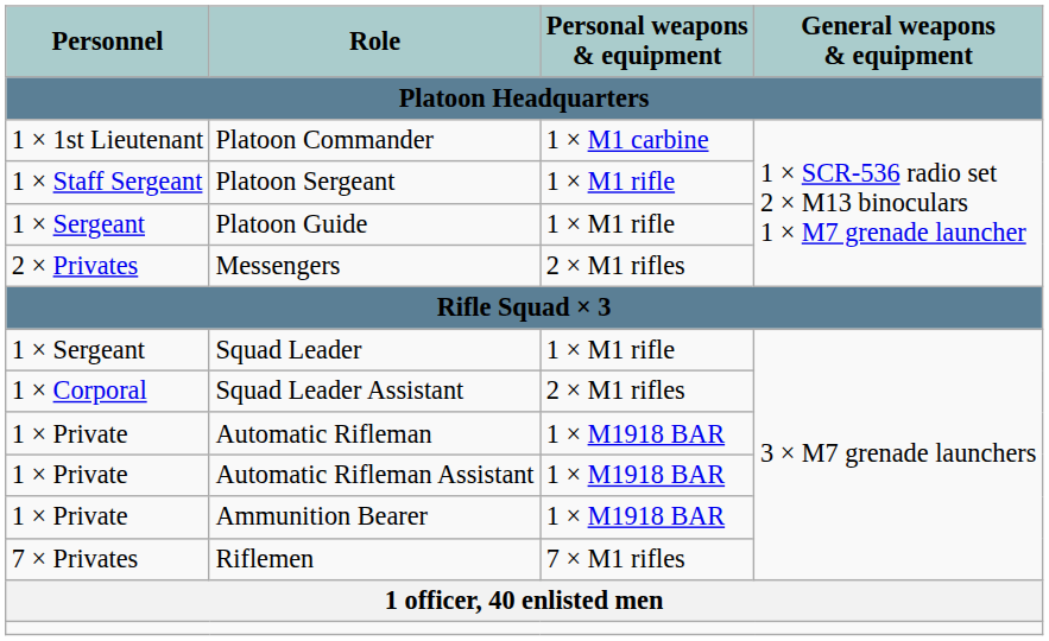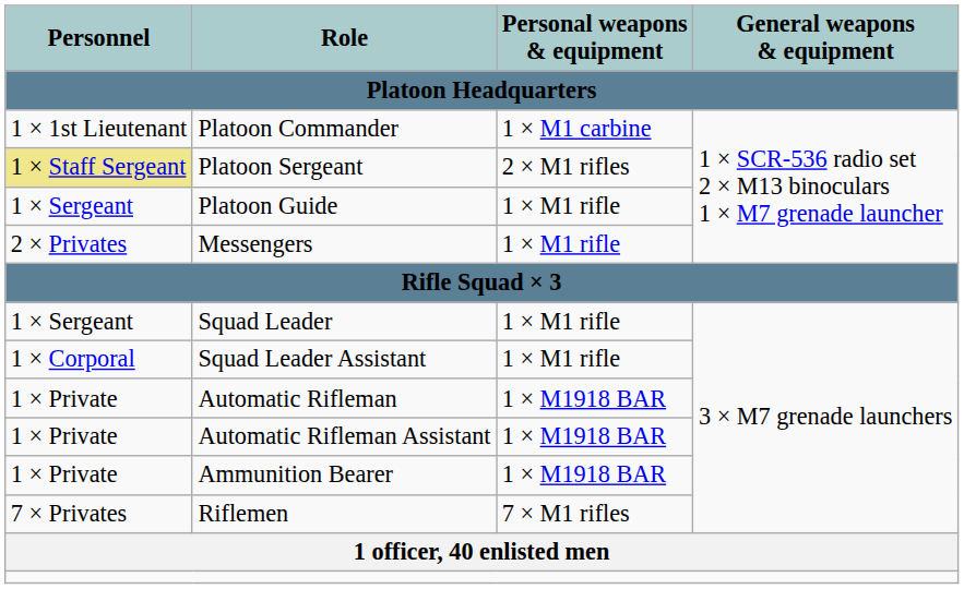Platoon Sergeant | Personnel: no background -> khaki background
Platoon Sergeant | Personal weapons & equipment: 1 × M1 rifle -> 2 × M1 rifles
Messengers | Personal weapons & equipment: 2 × M1 rifles -> 1 × M1 rifle
Squad Leader Assistant | Personal weapons & equipment: 2 × M1 rifles -> 1 × M1 rifle
